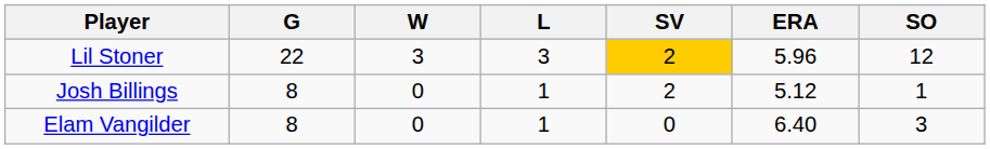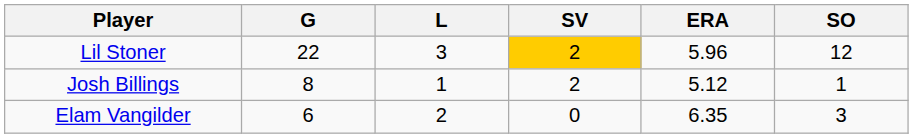- column: W | 3 | 0 | 0
Elam Vangilder | G: 8 -> 6
Elam Vangilder | L: 1 -> 2
Elam Vangilder | ERA: 6.40 -> 6.35
